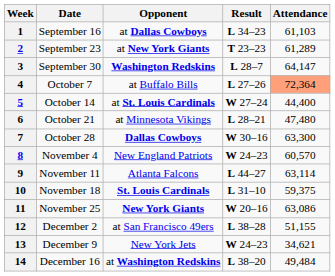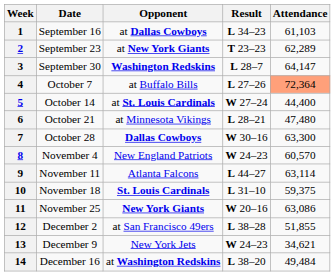2 | Attendance: 61,289 -> 62,289
12 | Attendance: 51,155 -> 51,855
